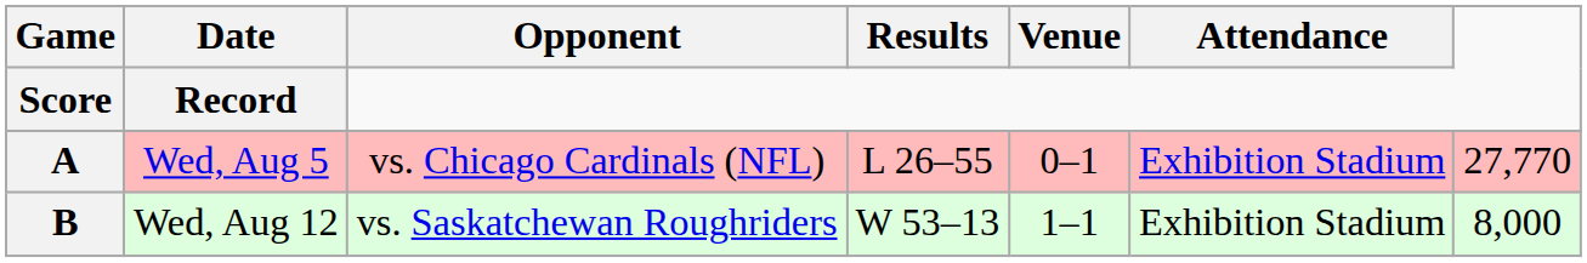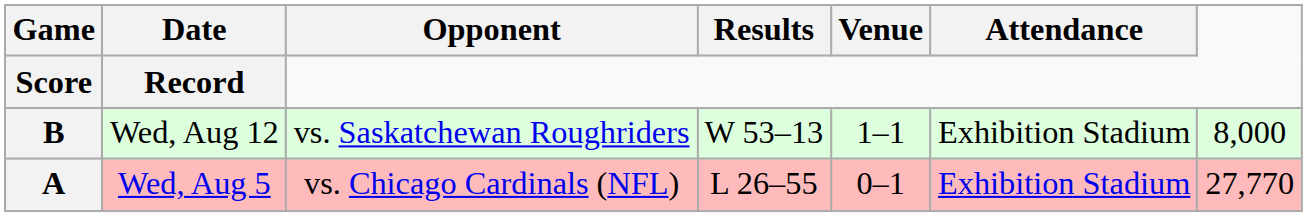rows swapped: A <-> B
